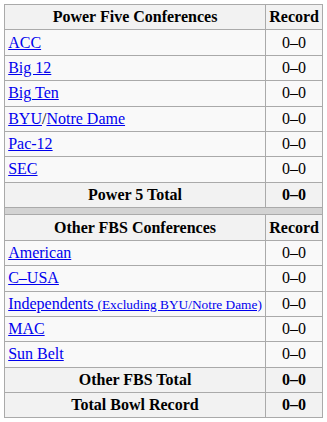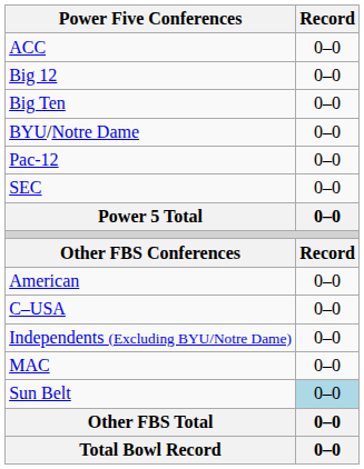Sun Belt | Record: no background -> lightblue background
